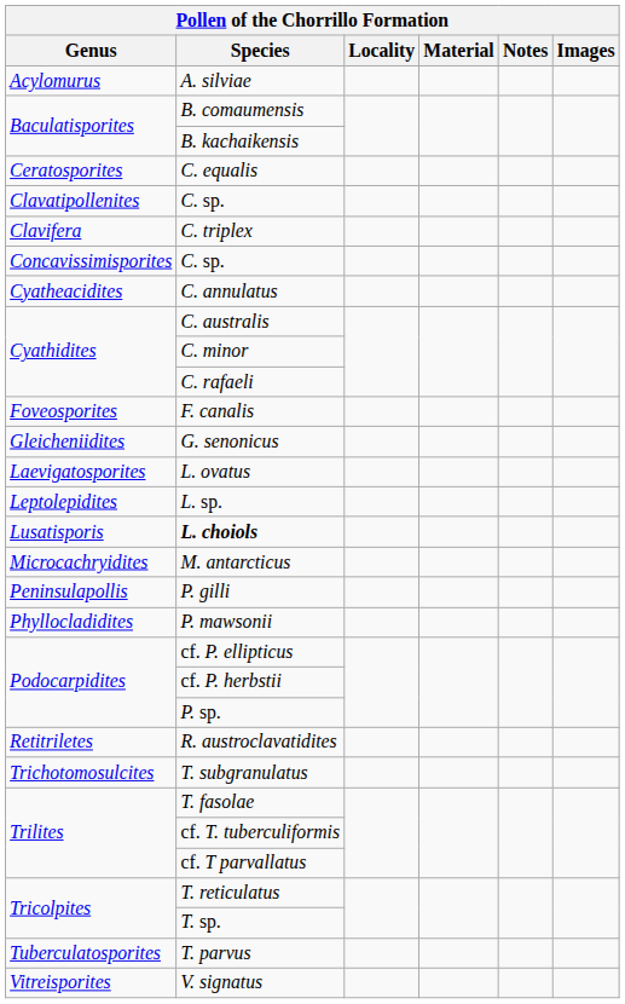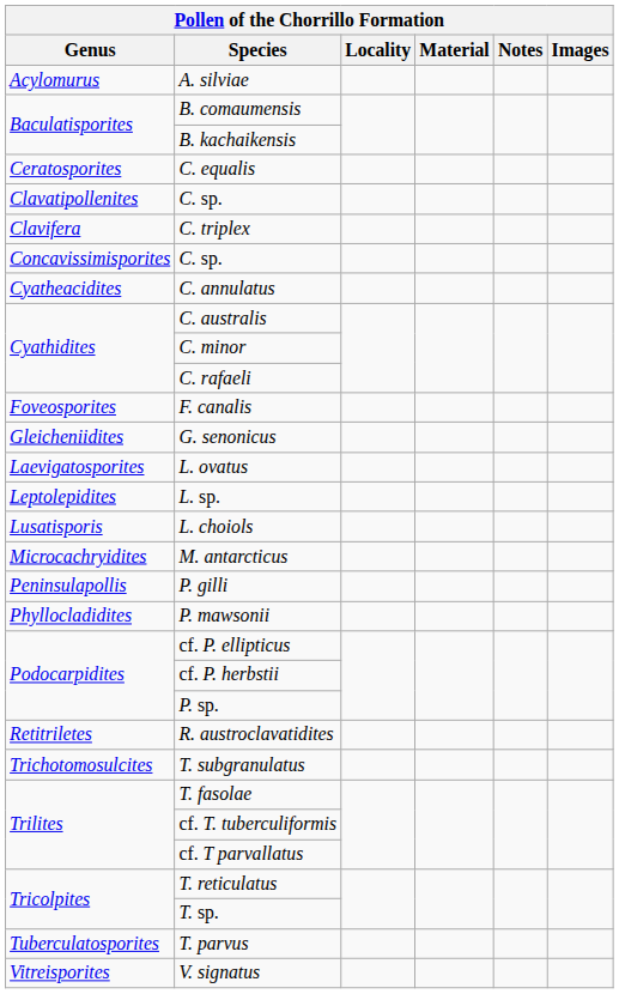L. choiols | Species: bold -> normal
